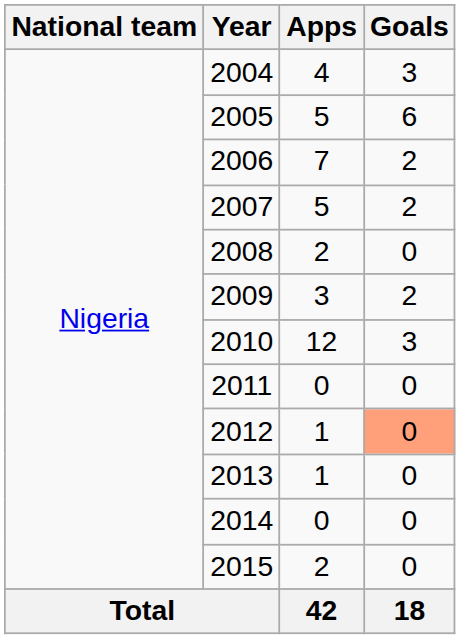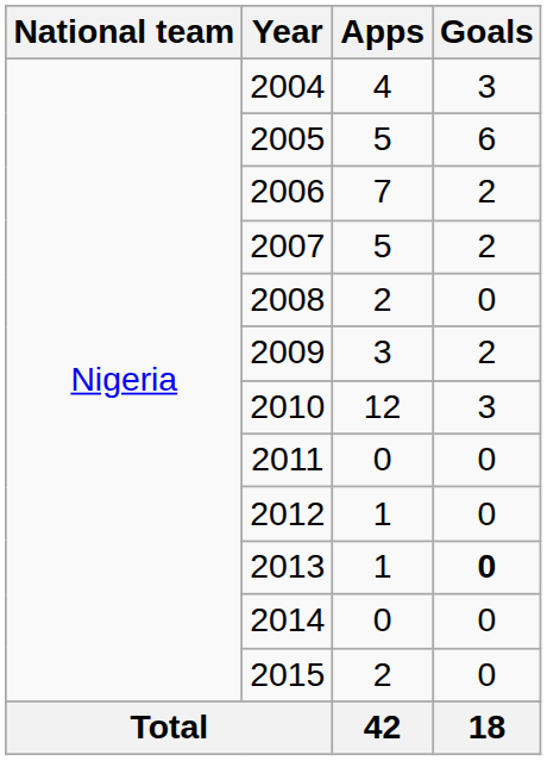2012 | Goals: lightsalmon background -> no background
2013 | Goals: normal -> bold
